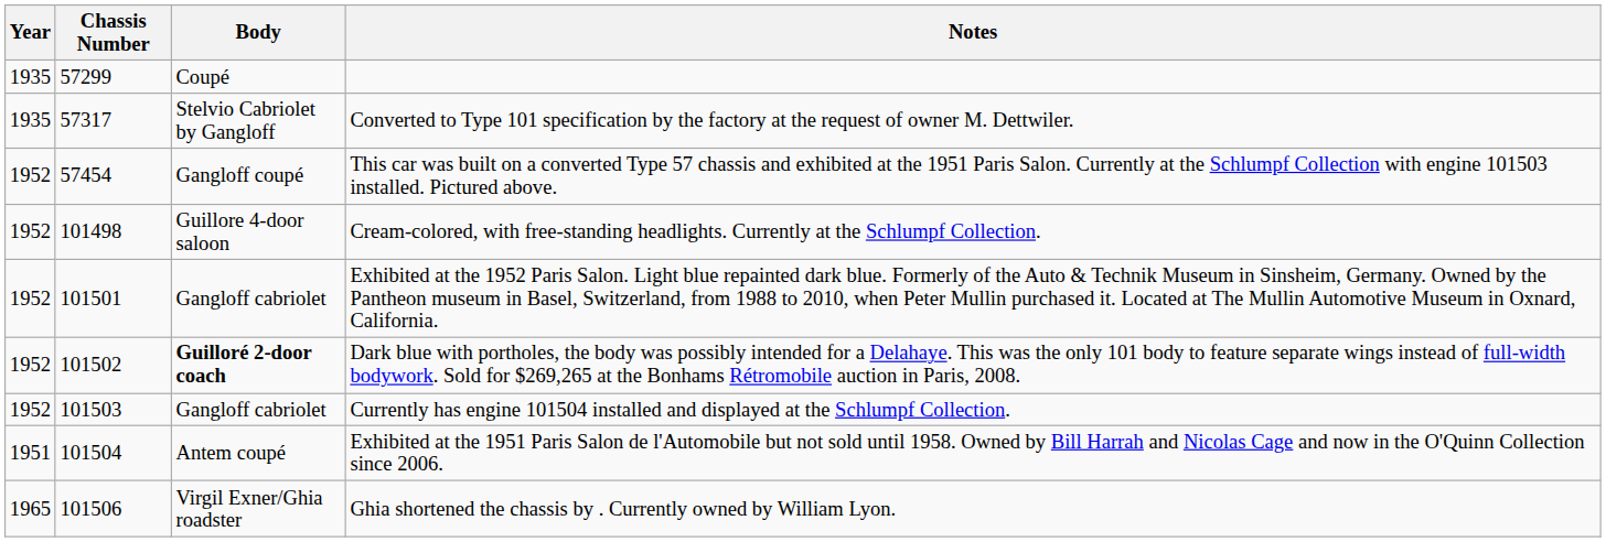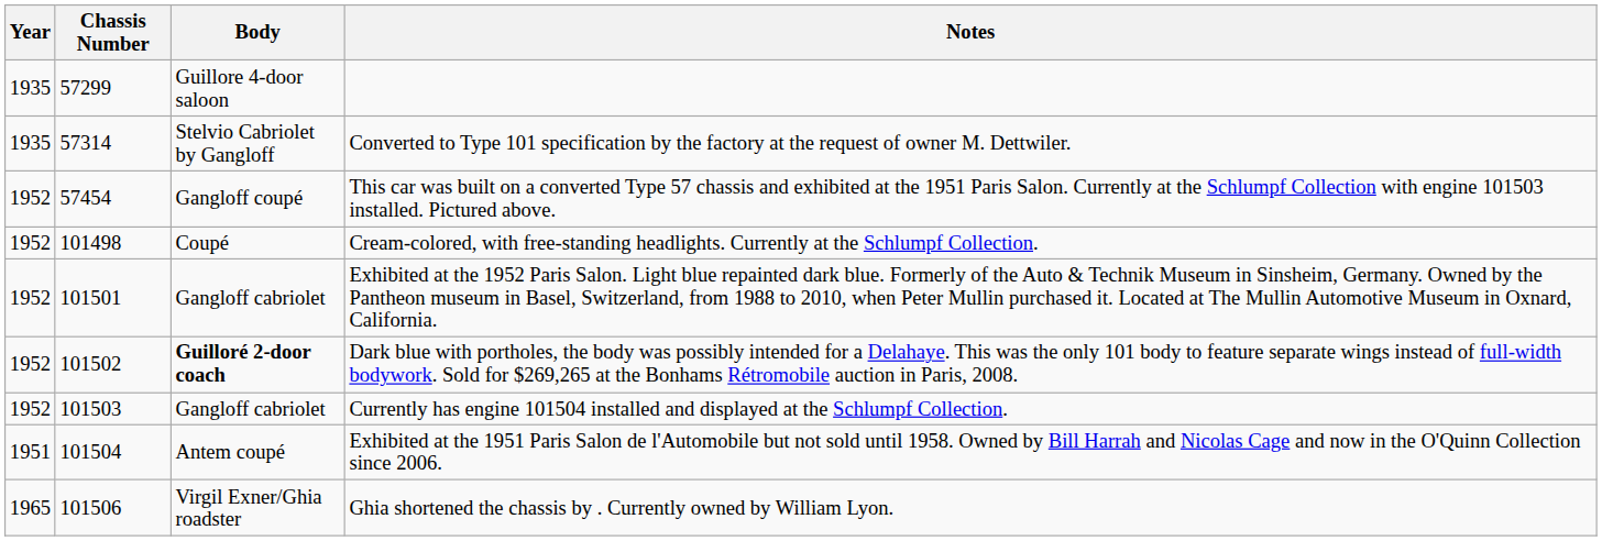row 2 | Body: Coupé -> Guillore 4-door saloon
row 3 | Chassis Number: 57317 -> 57314
row 5 | Body: Guillore 4-door saloon -> Coupé
